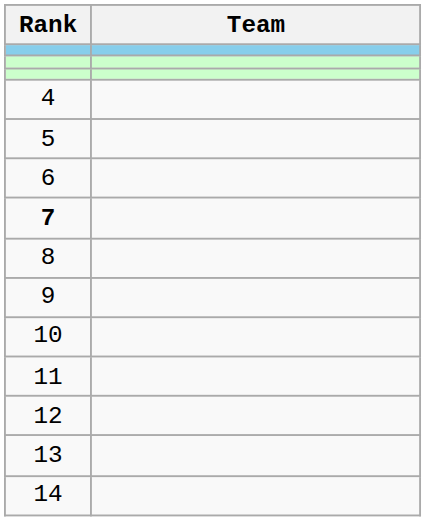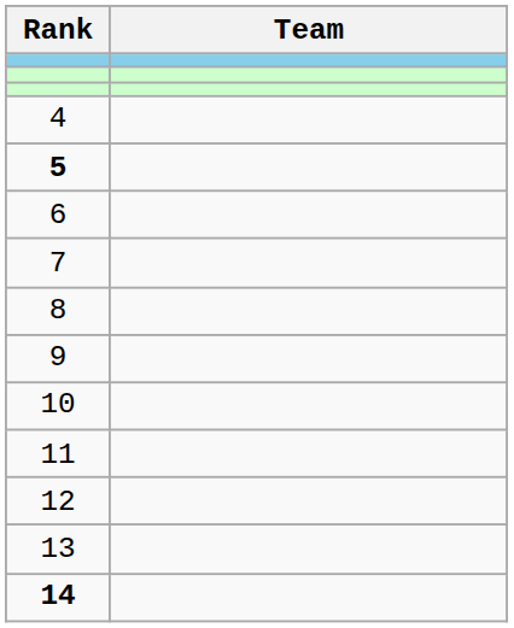row 6 | Rank: normal -> bold
row 8 | Rank: bold -> normal
row 15 | Rank: normal -> bold
